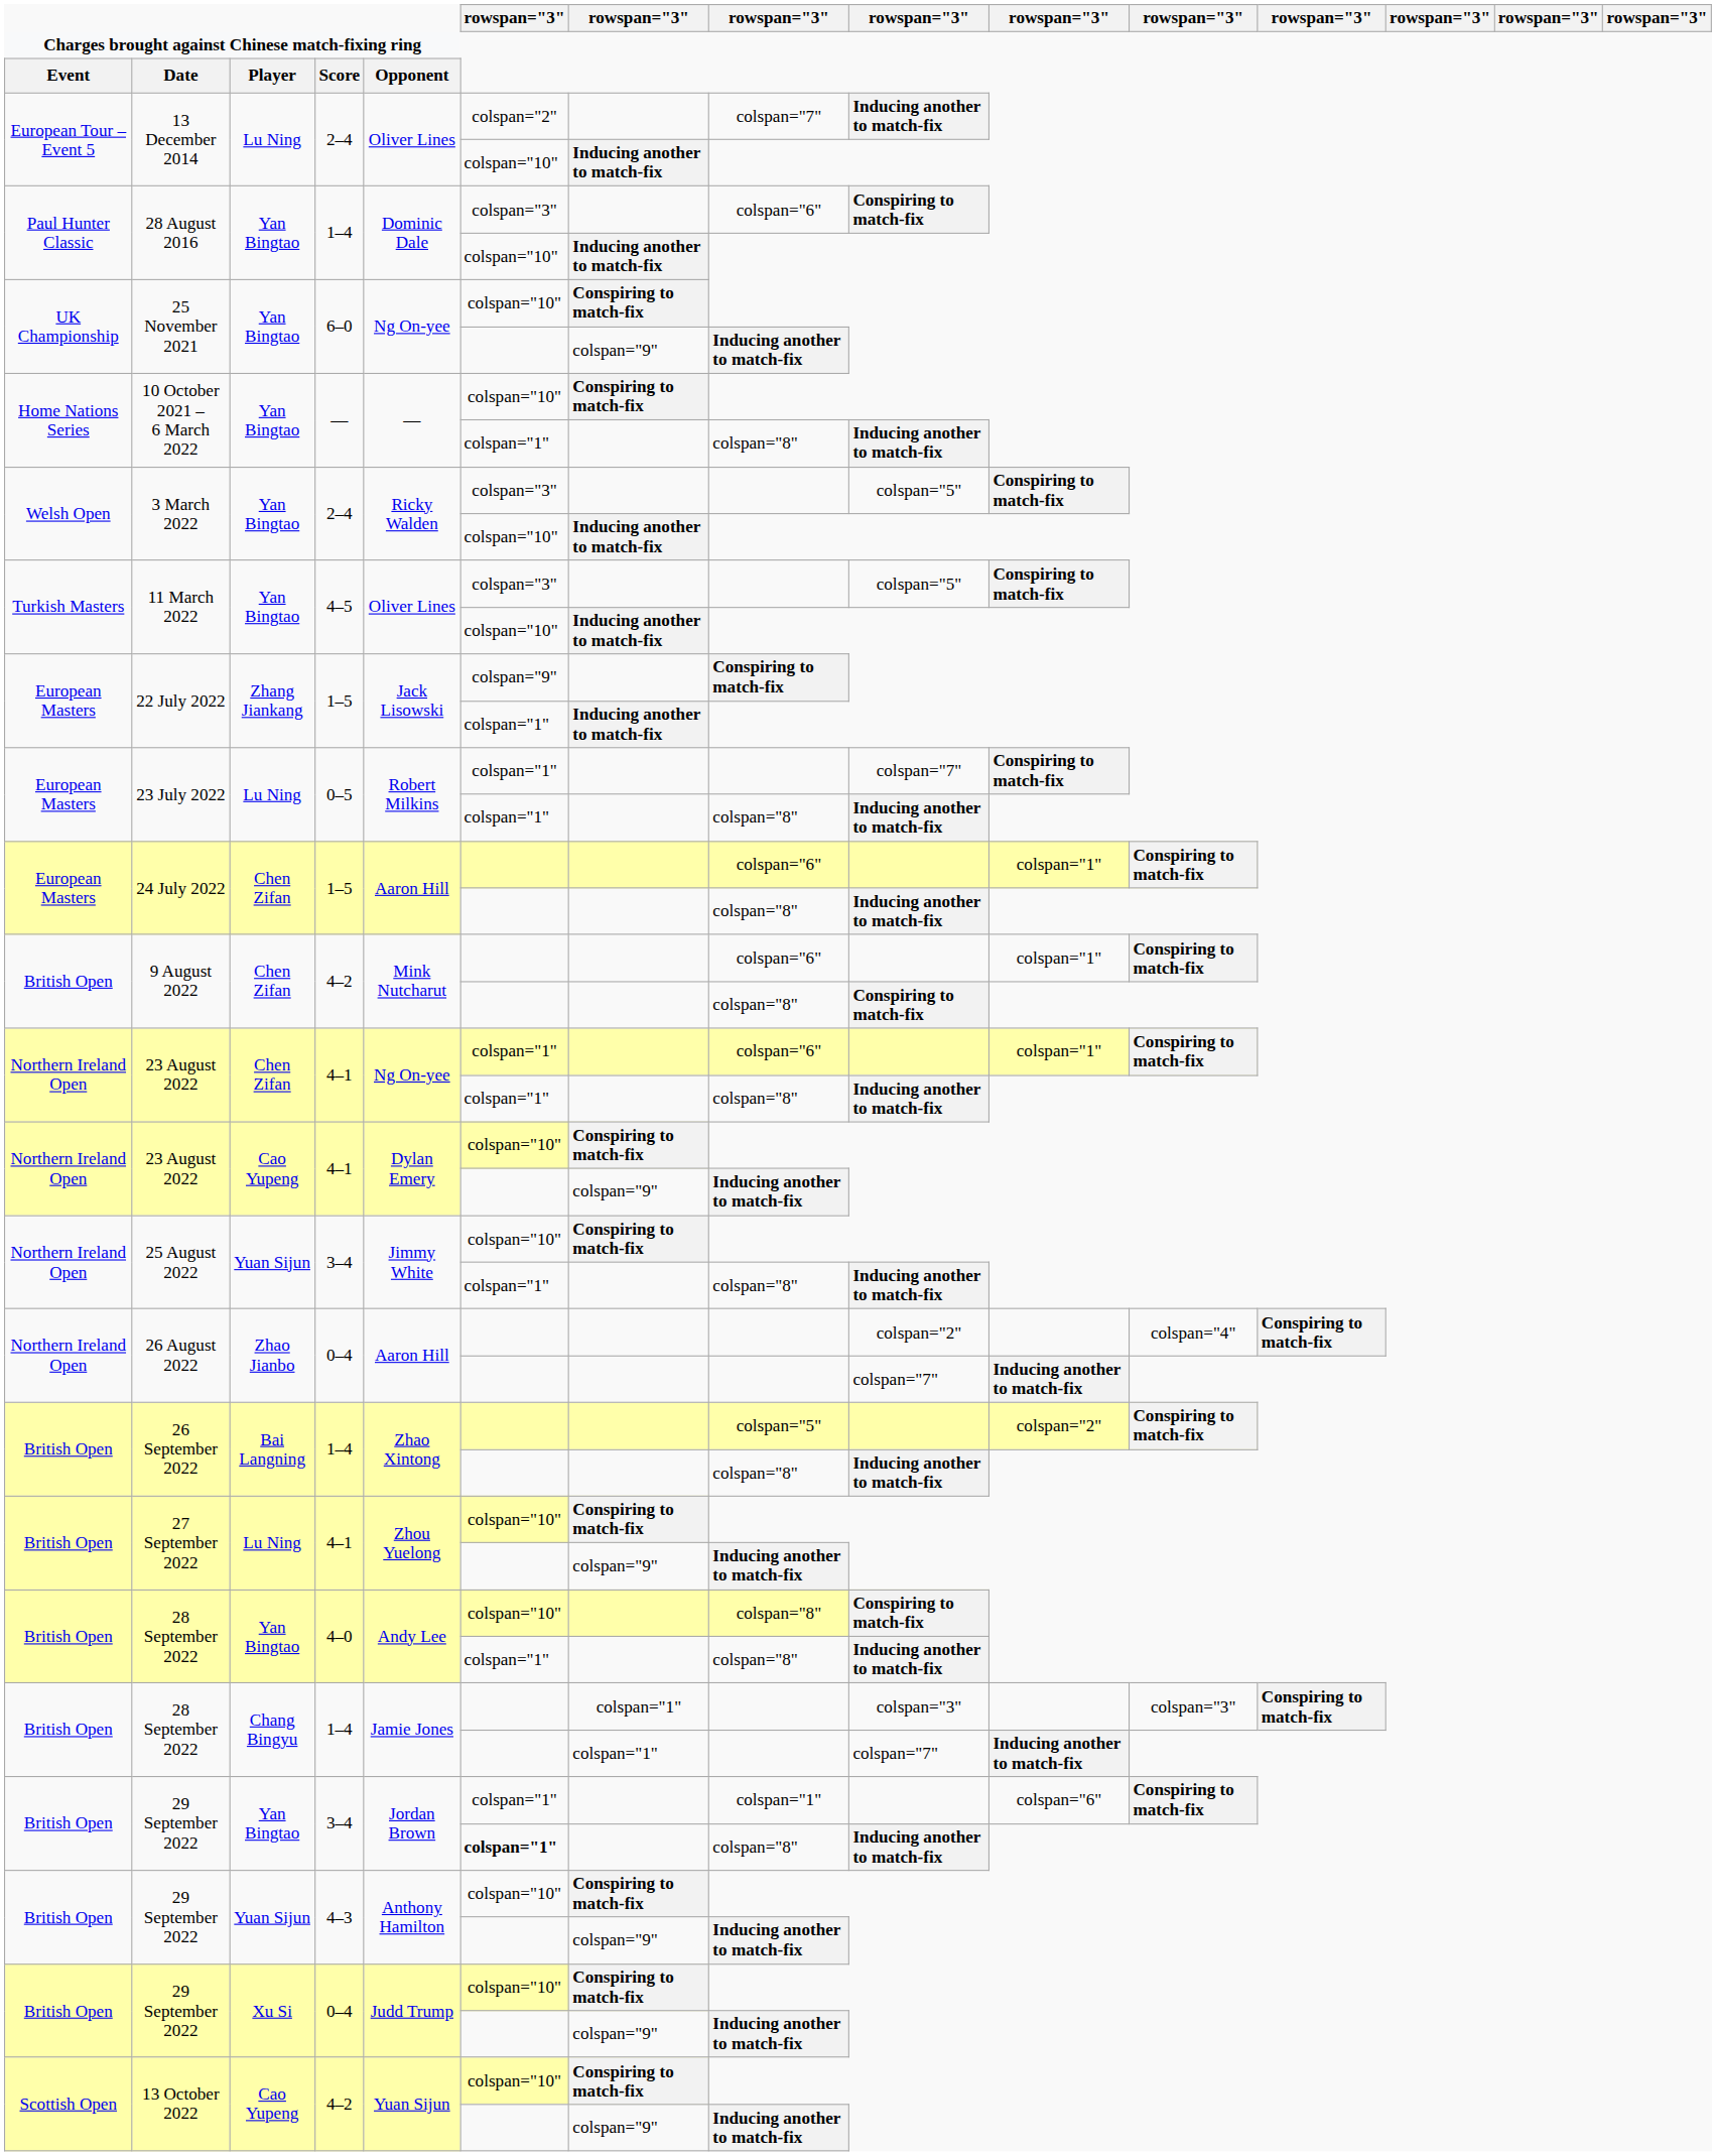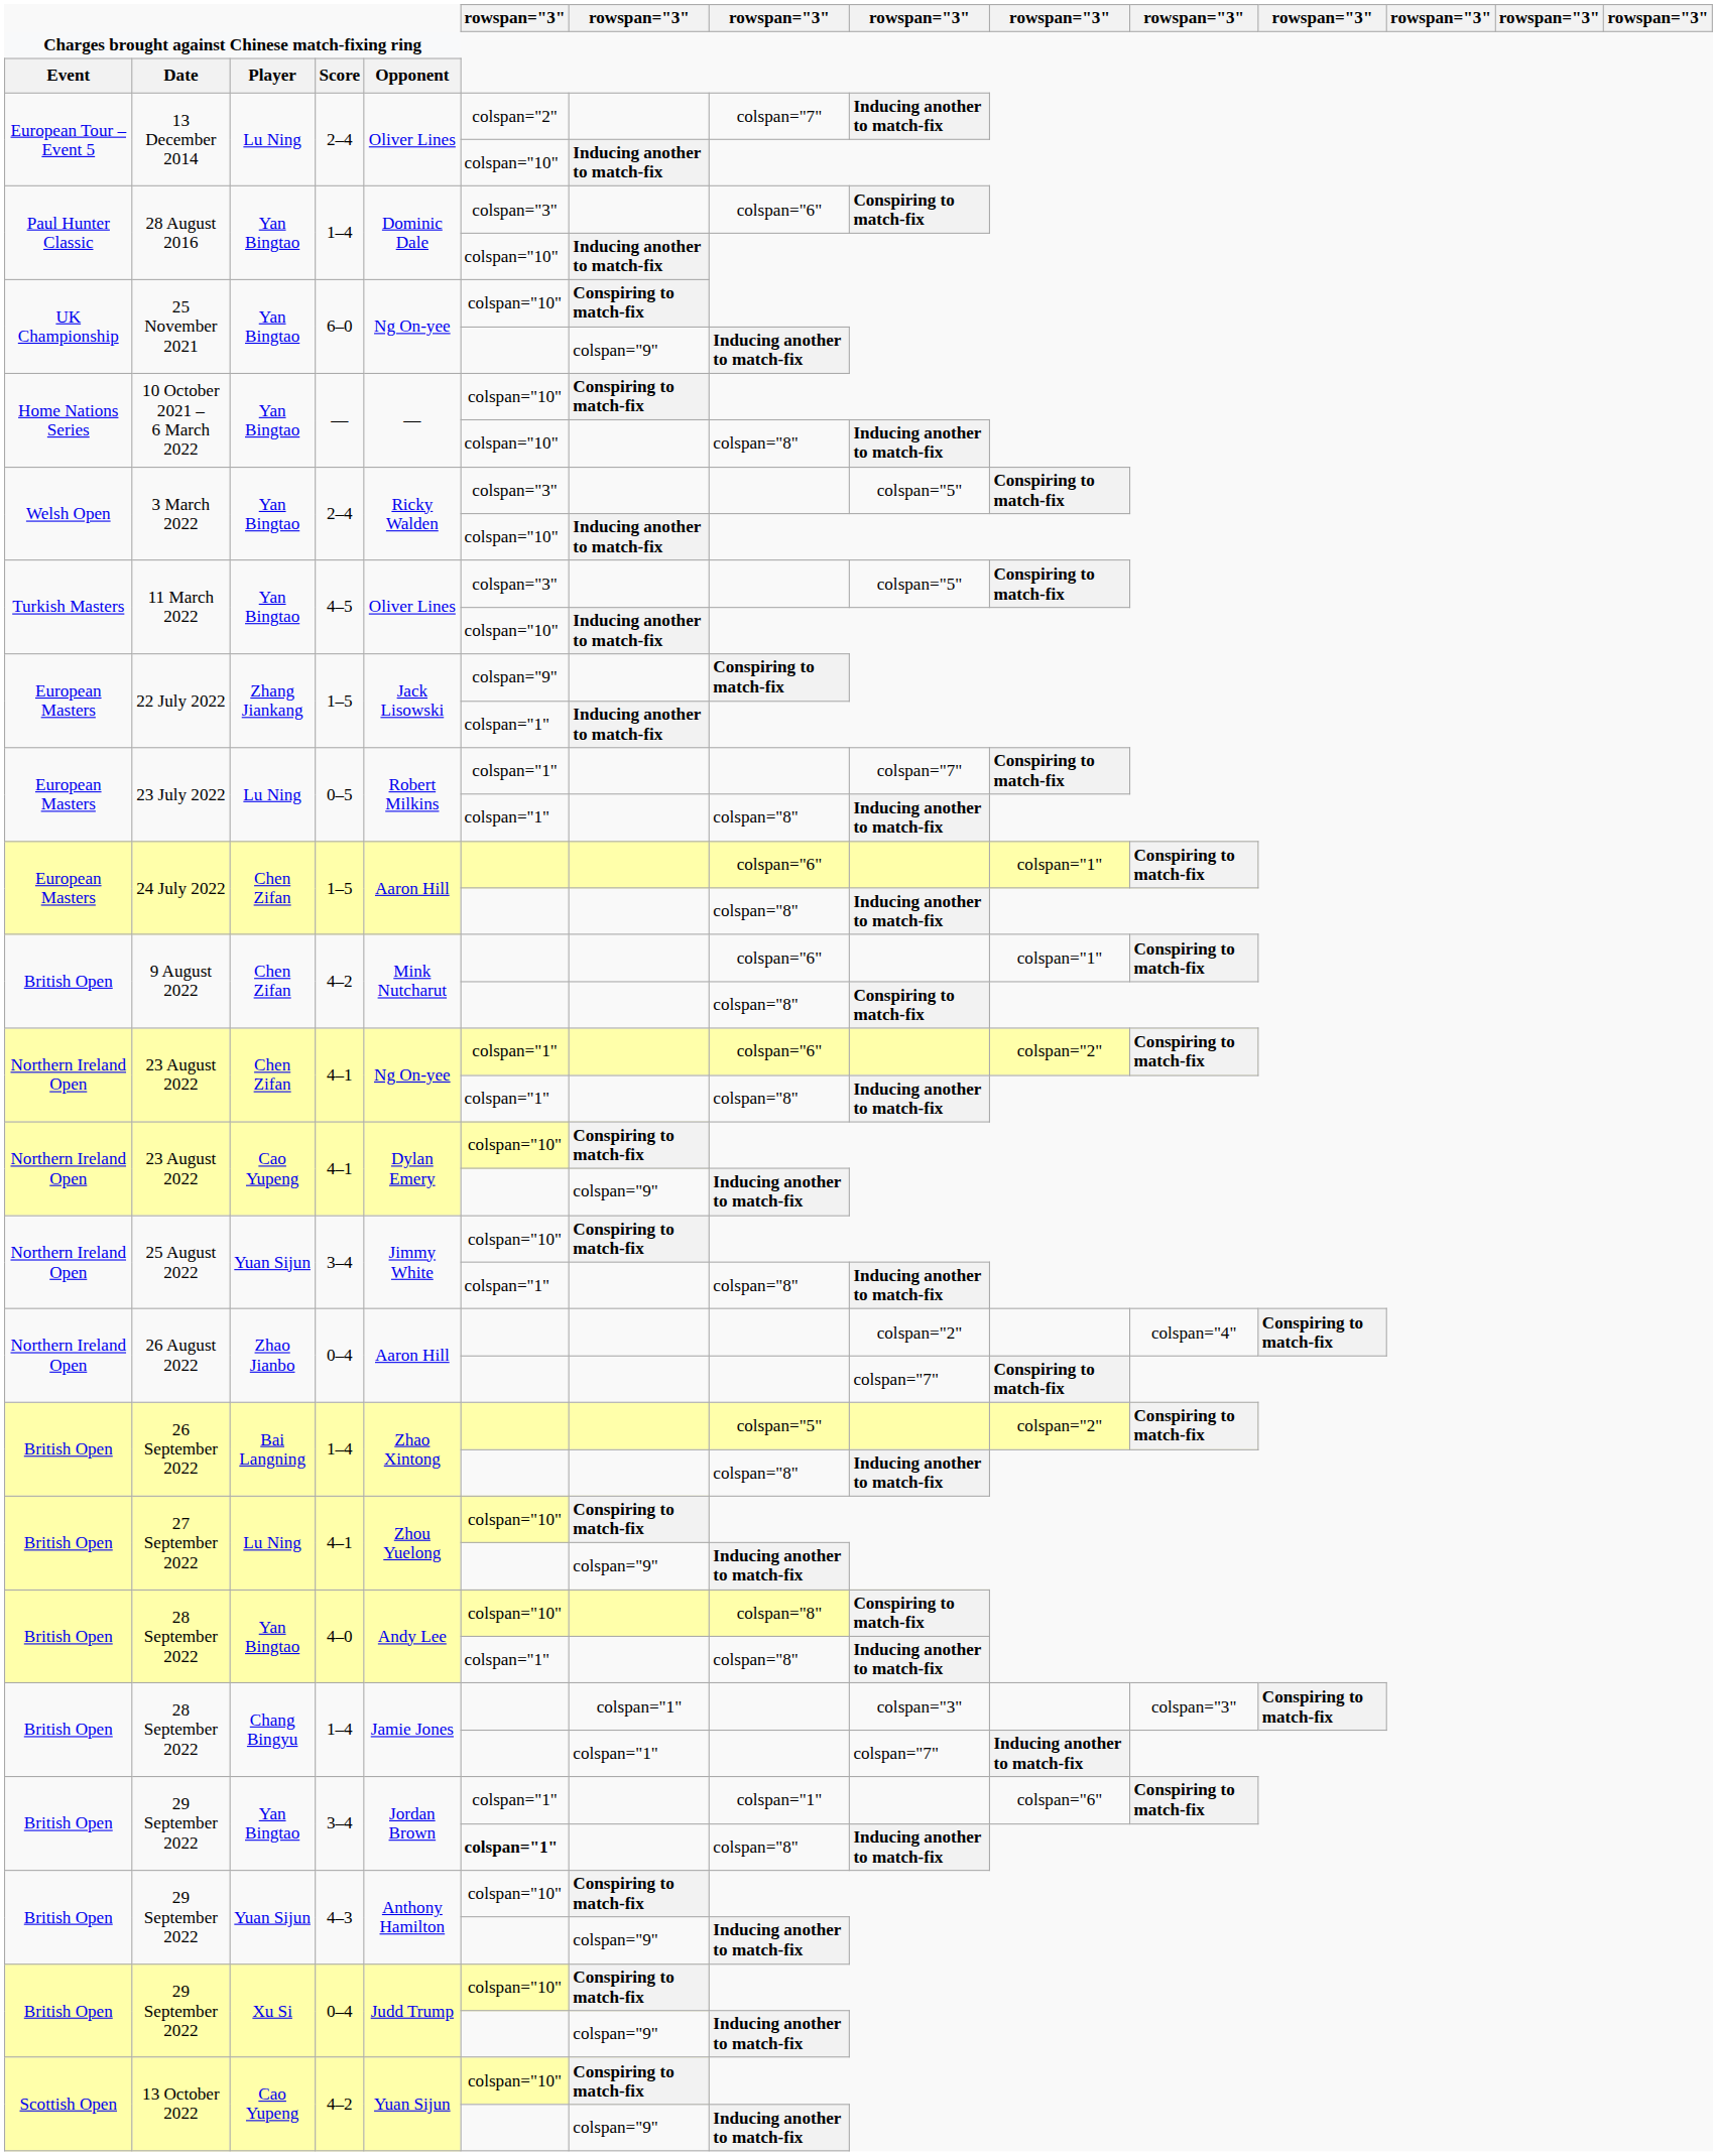row 11 | column 6: colspan="1" -> colspan="10"
row 24 | column 10: colspan="1" -> colspan="2"
row 31 | column 10: Inducing another to match-fix -> Conspiring to match-fix
